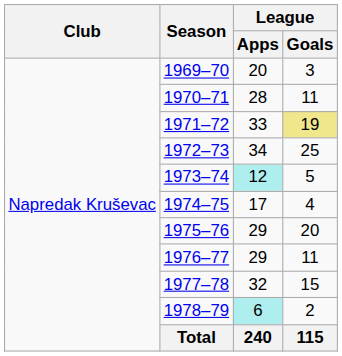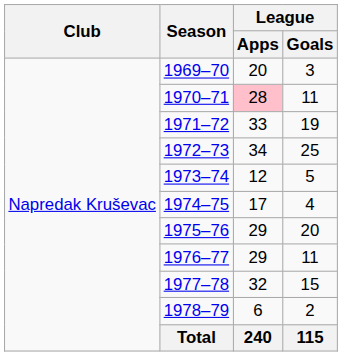1970–71 | League / Apps: no background -> pink background
1971–72 | League / Goals: khaki background -> no background
1973–74 | League / Apps: paleturquoise background -> no background
1978–79 | League / Apps: paleturquoise background -> no background
